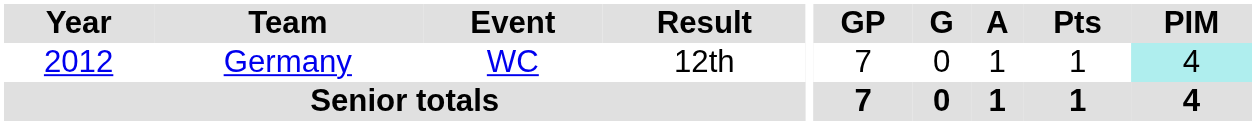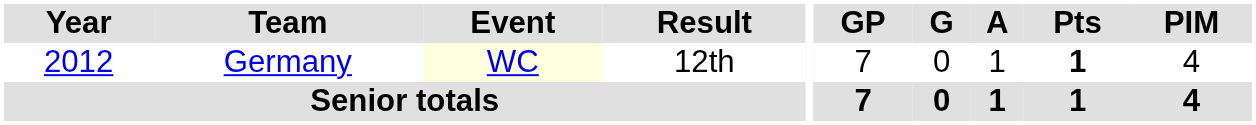Germany | Event: no background -> lightyellow background
Germany | Pts: normal -> bold
Germany | PIM: paleturquoise background -> no background
